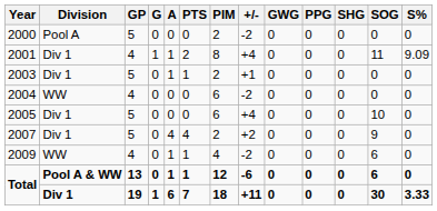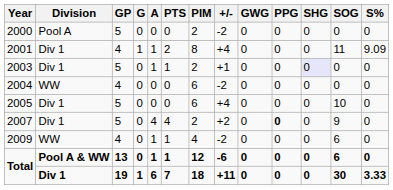2003 | SHG: no background -> lavender background
2007 | PPG: normal -> bold
